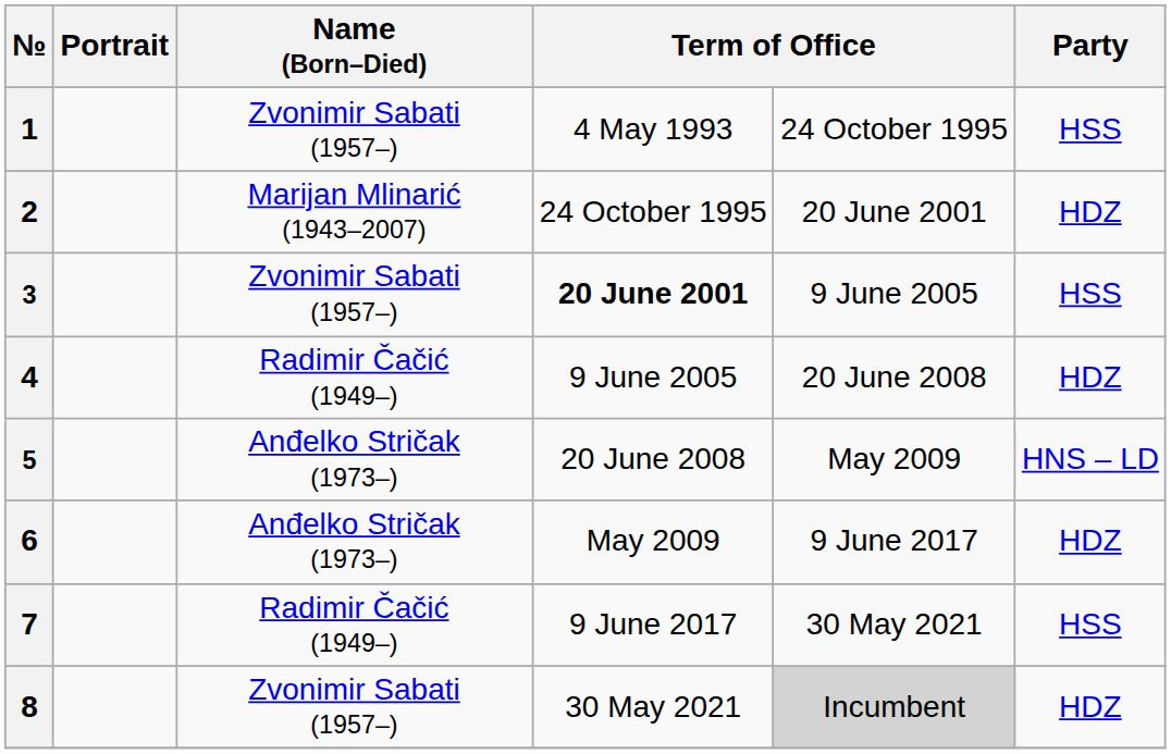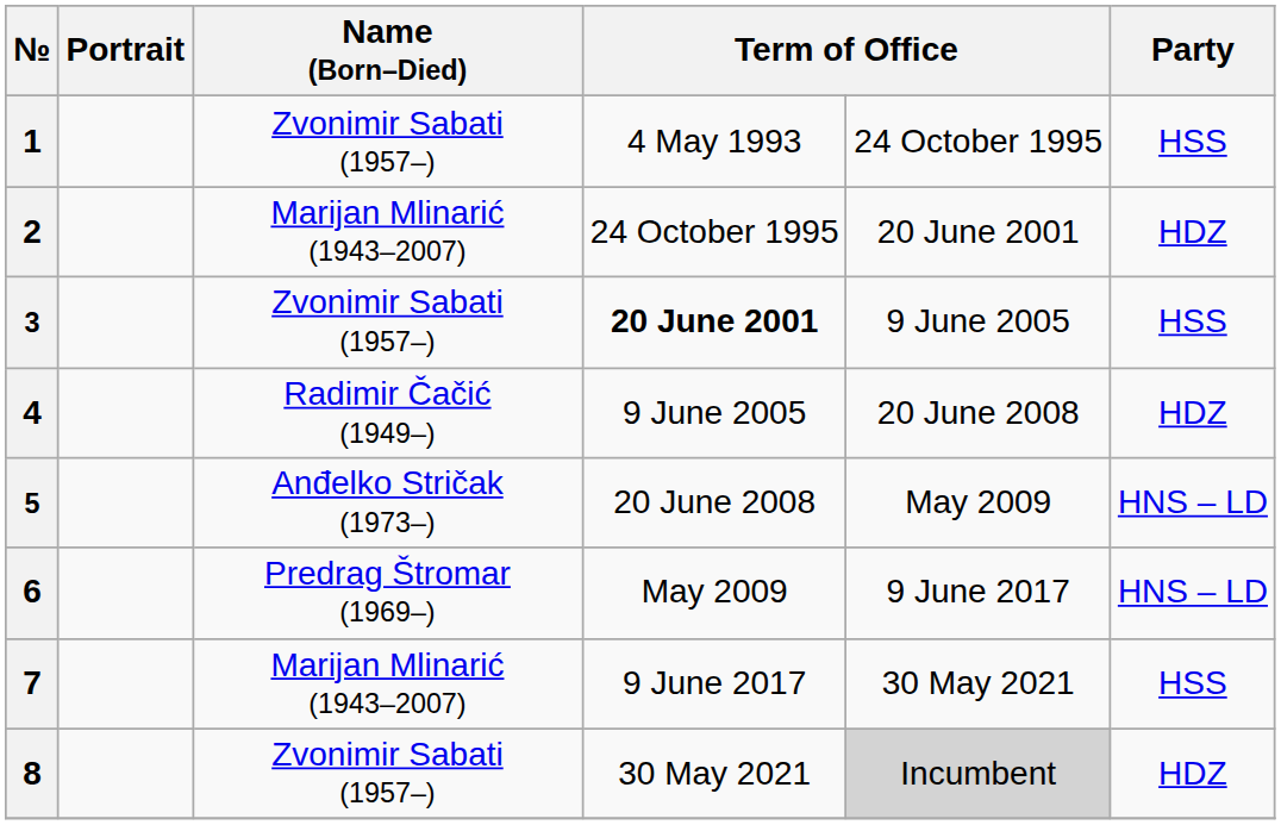6 | Name (Born–Died): Anđelko Stričak (1973–) -> Predrag Štromar (1969–)
6 | Party: HDZ -> HNS – LD
7 | Name (Born–Died): Radimir Čačić (1949–) -> Marijan Mlinarić (1943–2007)
